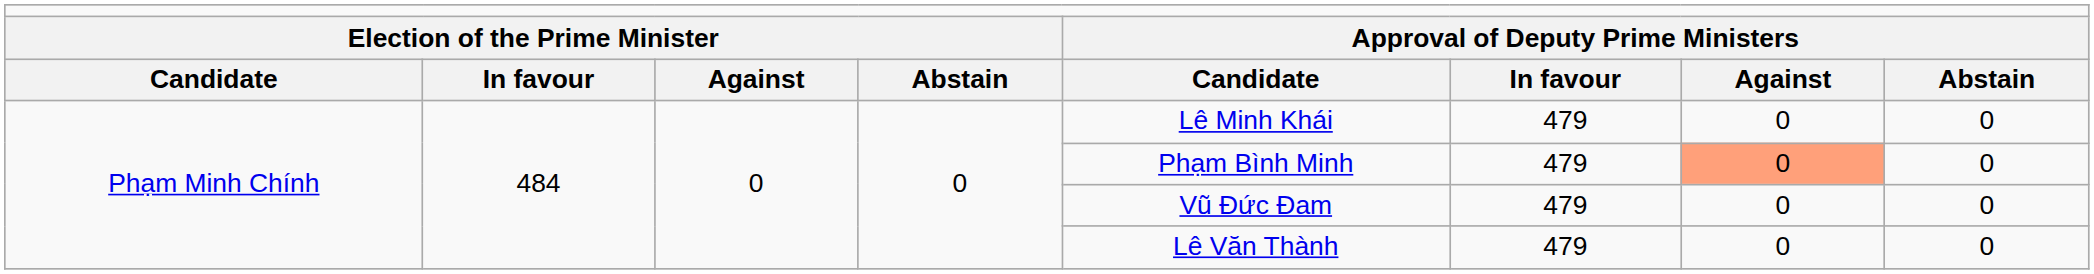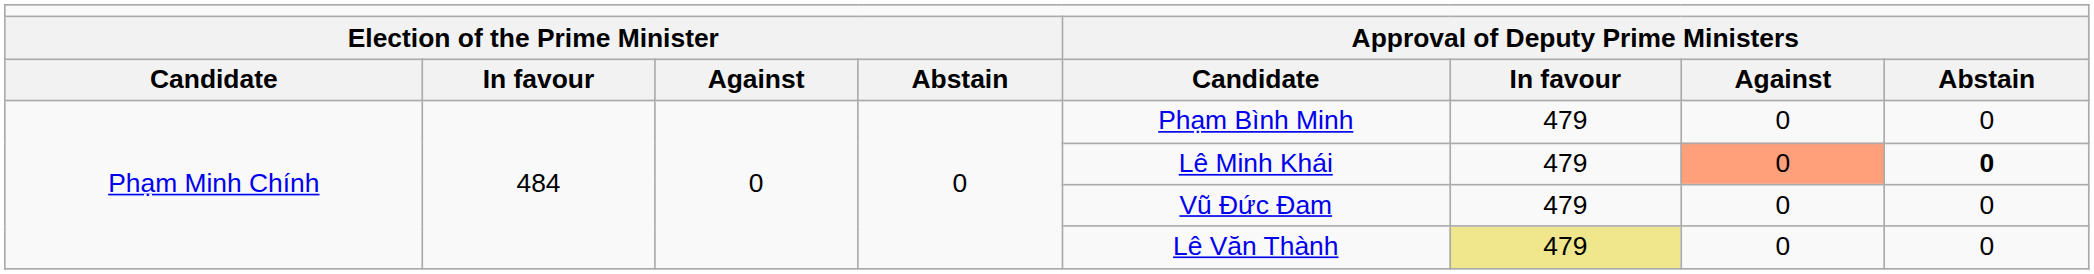row 4 | column 5: Lê Minh Khái -> Phạm Bình Minh
row 5 | column 5: Phạm Bình Minh -> Lê Minh Khái
row 5 | column 8: normal -> bold
row 7 | column 6: no background -> khaki background
